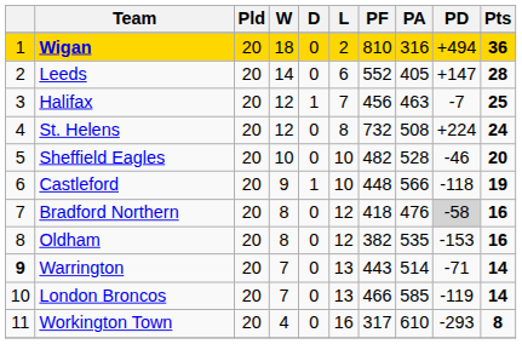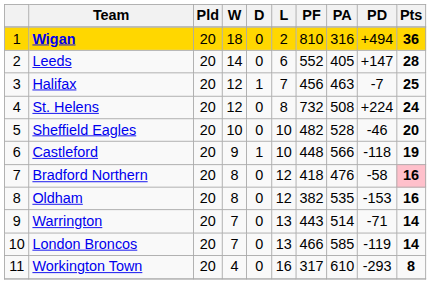Bradford Northern | PD: lightgrey background -> no background
Bradford Northern | Pts: no background -> pink background
Warrington | column 1: bold -> normal
